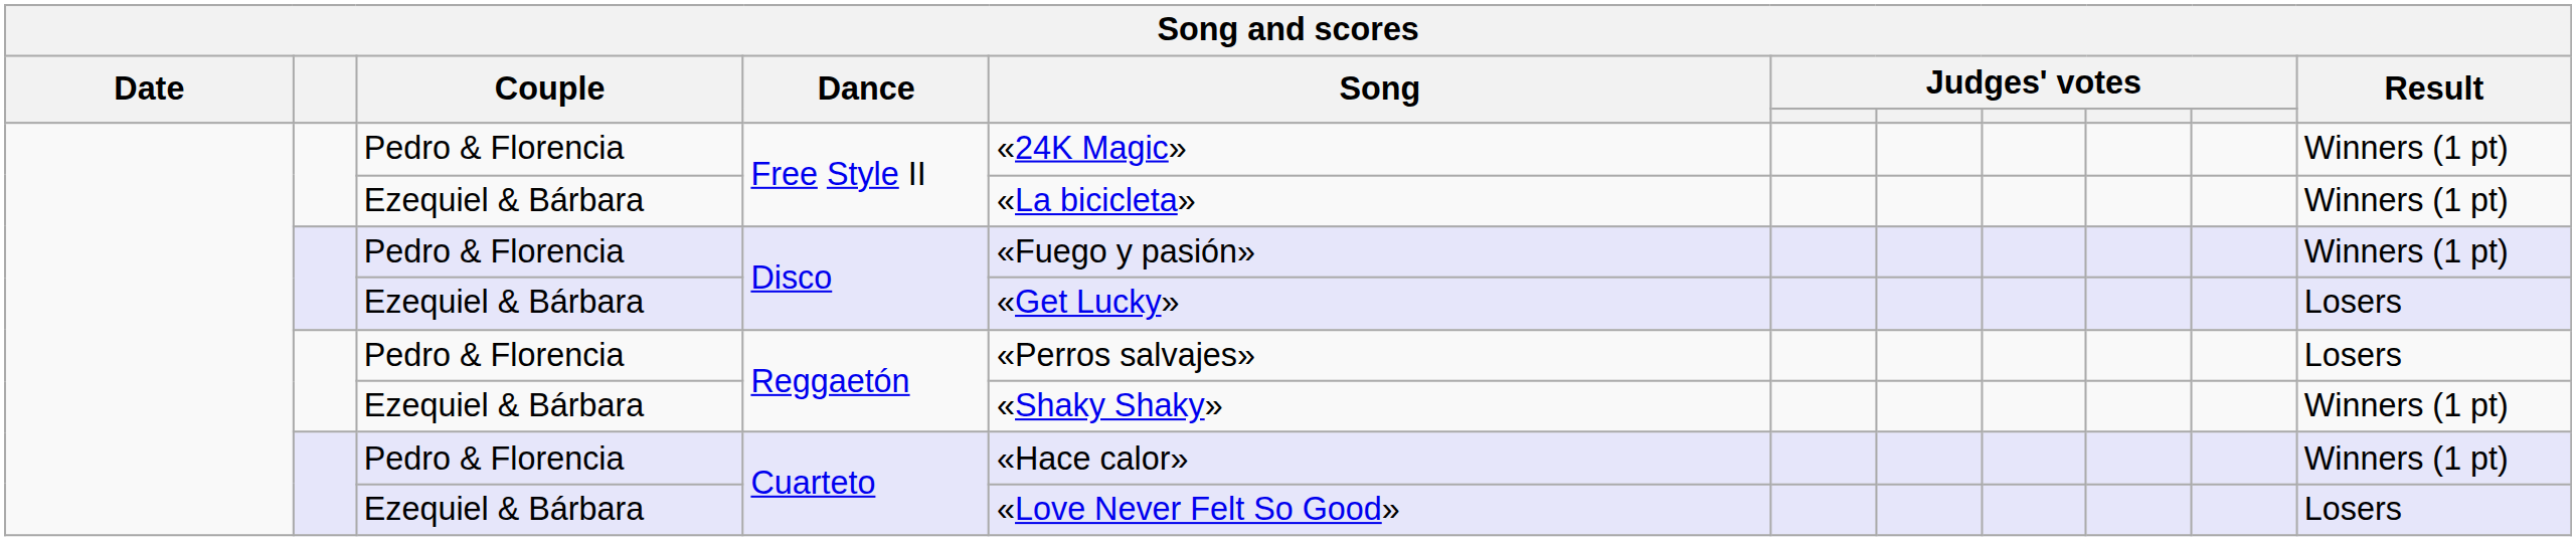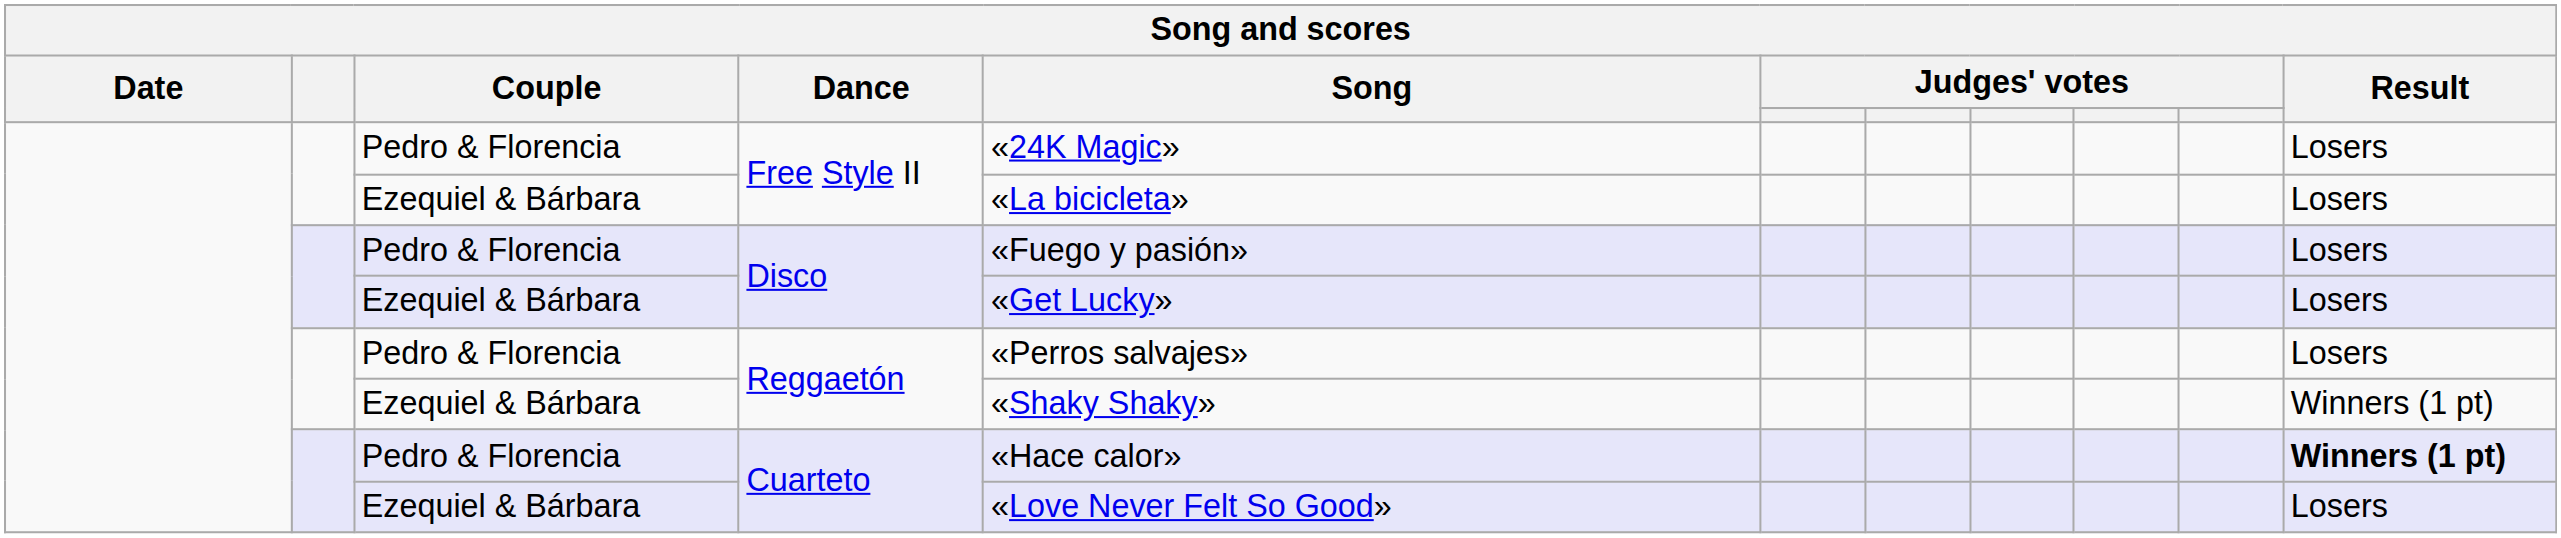Pedro & Florencia / Free Style II | Result: Winners (1 pt) -> Losers
Ezequiel & Bárbara / Free Style II | Result: Winners (1 pt) -> Losers
Pedro & Florencia / Disco | Result: Winners (1 pt) -> Losers
Pedro & Florencia / Cuarteto | Result: normal -> bold
